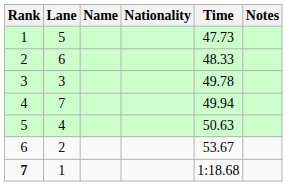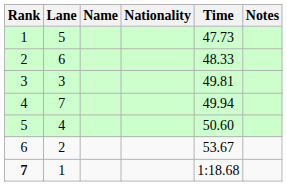row 4 | Time: 49.78 -> 49.81
row 6 | Time: 50.63 -> 50.60
